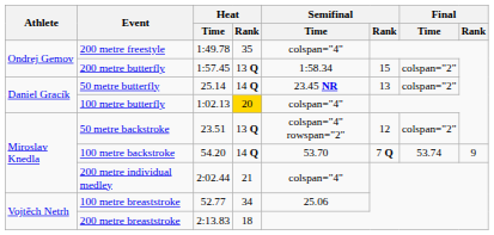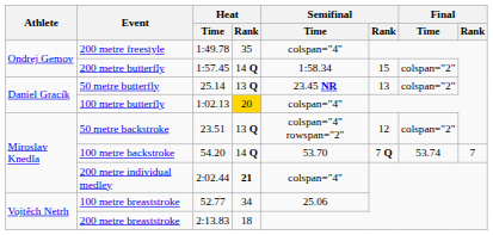200 metre butterfly | Heat / Rank: 13 Q -> 14 Q
50 metre butterfly | Heat / Rank: 14 Q -> 13 Q
100 metre backstroke | Final / Rank: 9 -> 7
200 metre individual medley | Heat / Rank: normal -> bold
